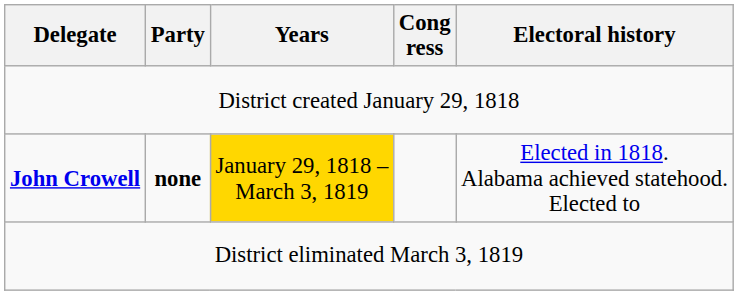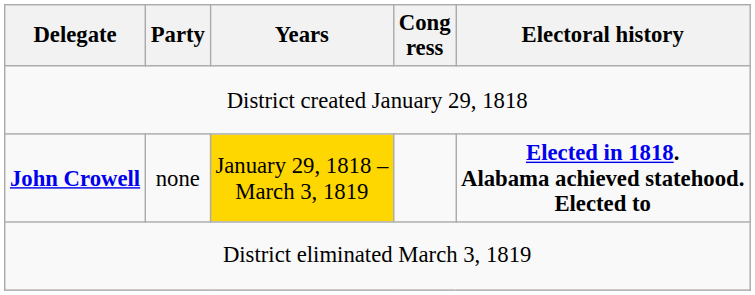John Crowell | Party: bold -> normal
John Crowell | Electoral history: normal -> bold
